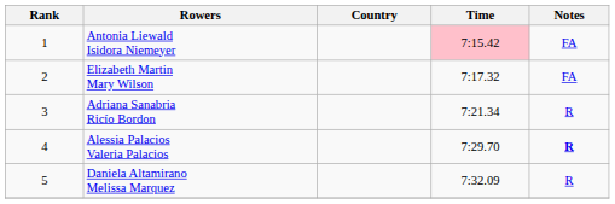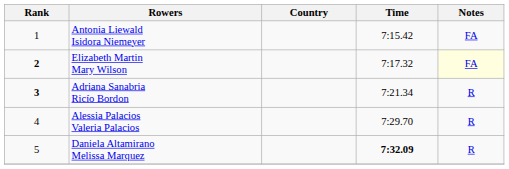Antonia Liewald Isidora Niemeyer | Time: pink background -> no background
Elizabeth Martin Mary Wilson | Rank: normal -> bold
Elizabeth Martin Mary Wilson | Notes: no background -> lightyellow background
Adriana Sanabria Ricío Bordon | Rank: normal -> bold
Alessia Palacios Valeria Palacios | Notes: bold -> normal
Daniela Altamirano Melissa Marquez | Time: normal -> bold
